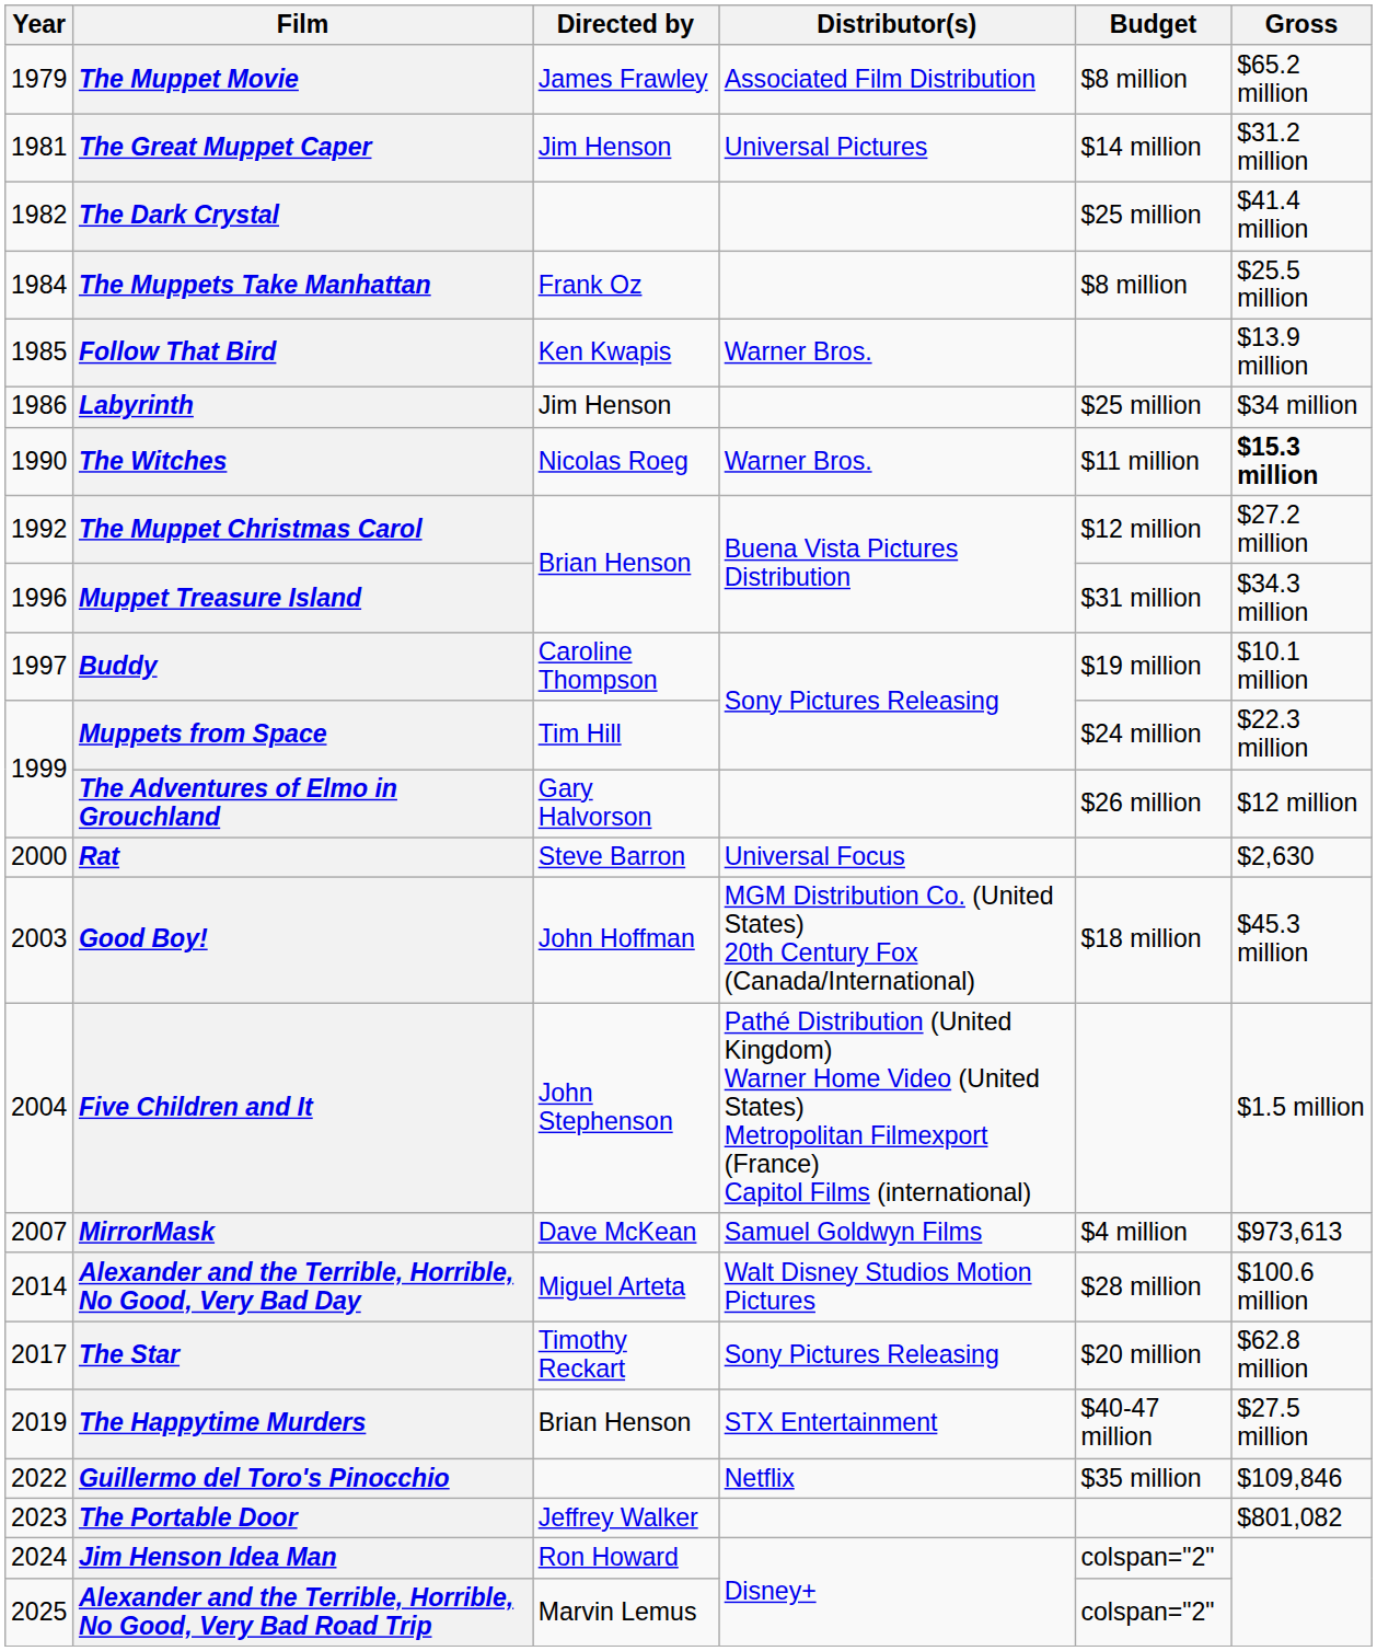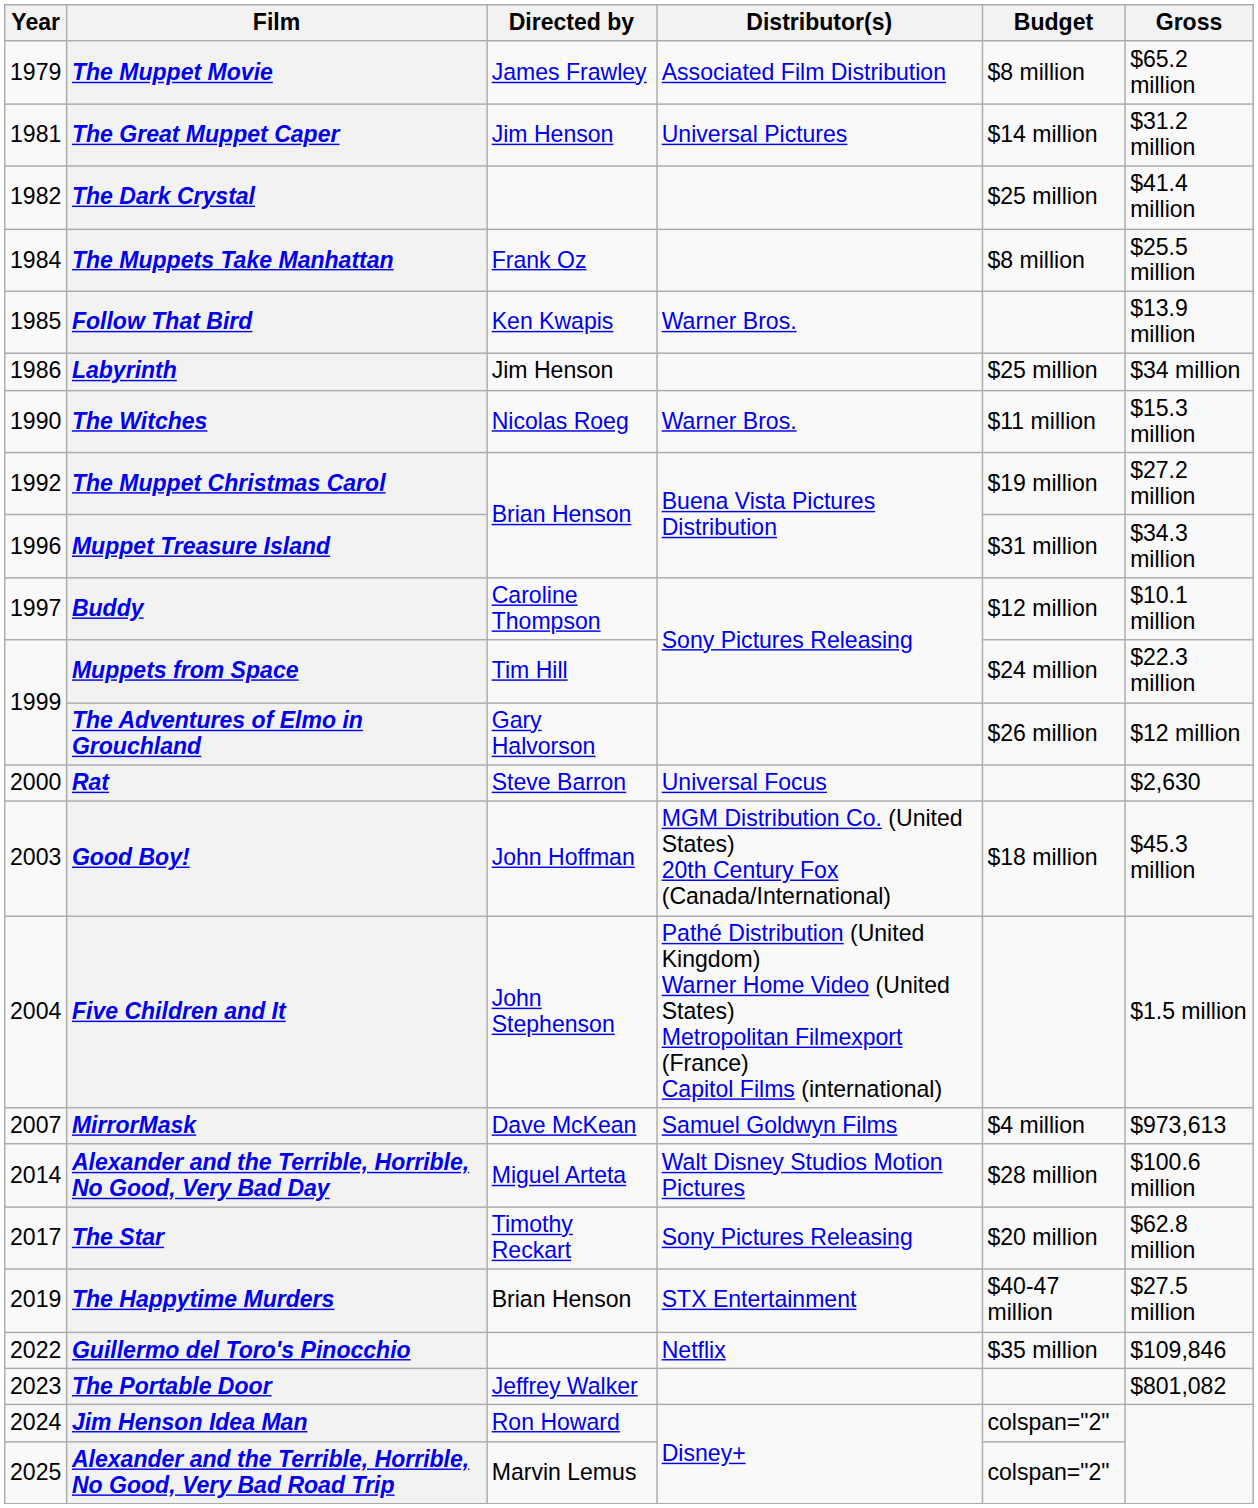The Witches | Gross: bold -> normal
The Muppet Christmas Carol | Budget: $12 million -> $19 million
Buddy | Budget: $19 million -> $12 million
